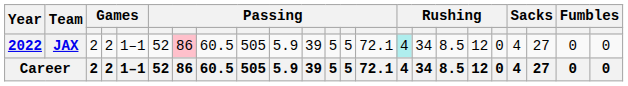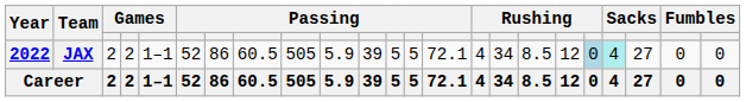JAX | column 7: pink background -> no background
JAX | column 15: paleturquoise background -> no background
JAX | column 19: no background -> lightblue background
JAX | column 20: no background -> paleturquoise background
